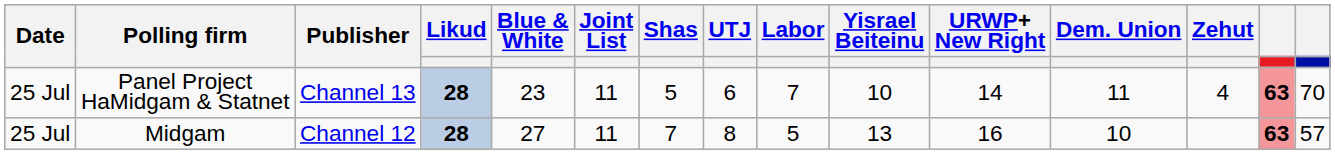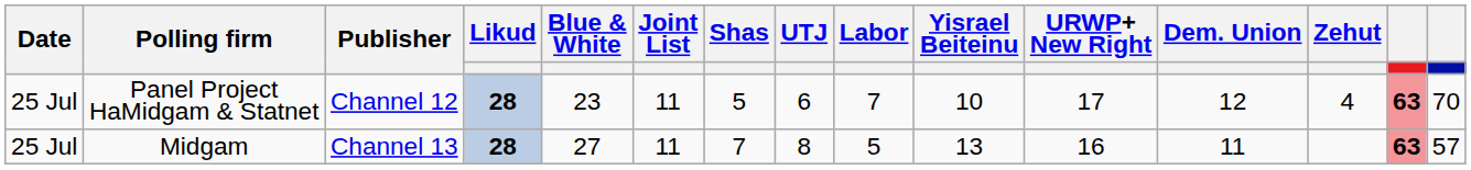Panel Project HaMidgam & Statnet | Publisher: Channel 13 -> Channel 12
Panel Project HaMidgam & Statnet | URWP+ New Right: 14 -> 17
Panel Project HaMidgam & Statnet | Dem. Union: 11 -> 12
Midgam | Publisher: Channel 12 -> Channel 13
Midgam | Dem. Union: 10 -> 11
